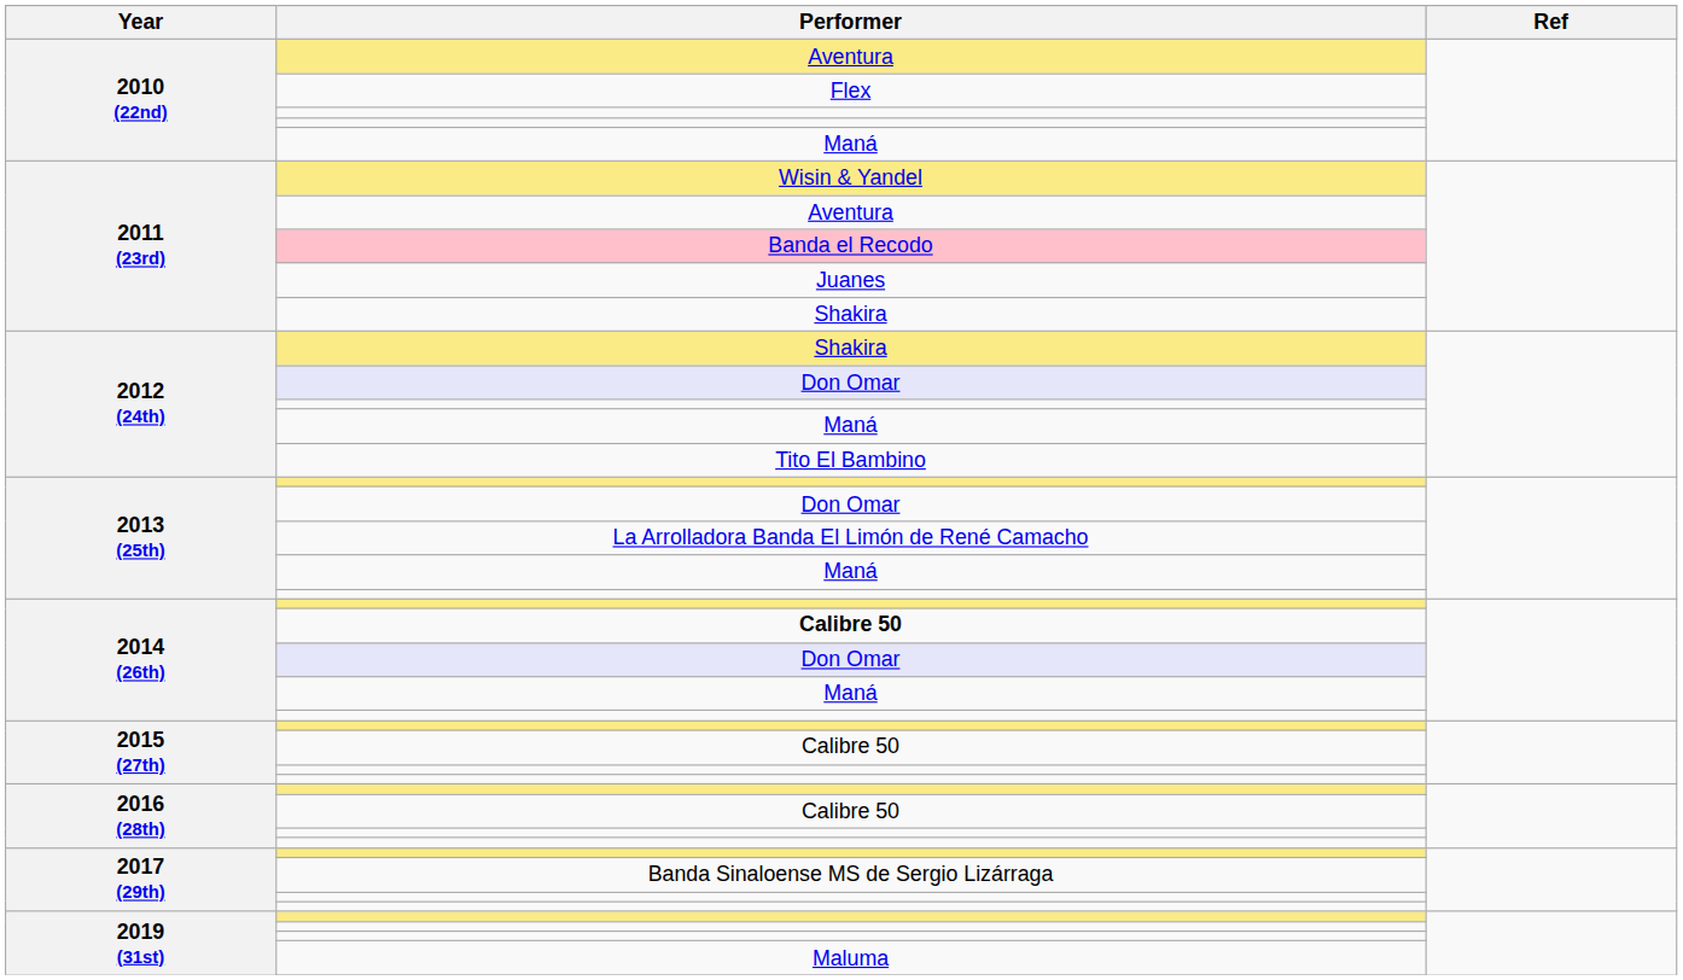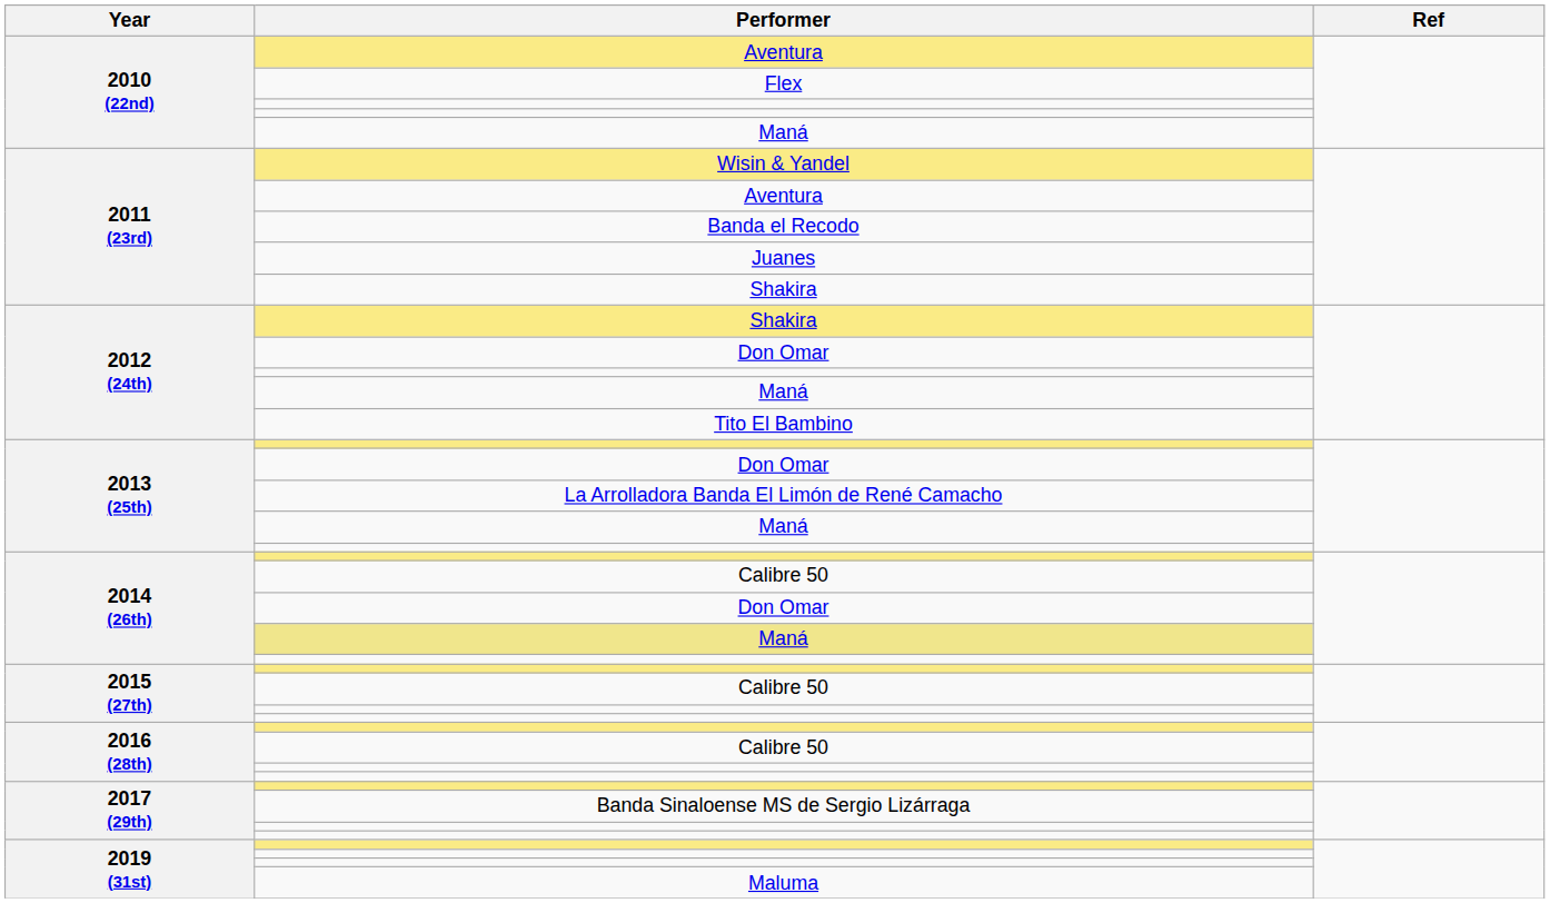Banda el Recodo | Performer: pink background -> no background
2012 (24th) / Don Omar | Performer: lavender background -> no background
2014 (26th) / Calibre 50 | Performer: bold -> normal
2014 (26th) / Don Omar | Performer: lavender background -> no background
2014 (26th) / Maná | Performer: no background -> khaki background
